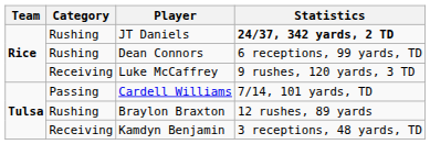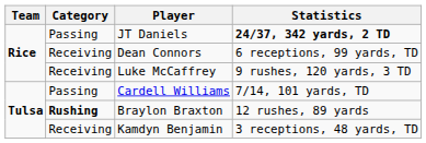JT Daniels | Category: Rushing -> Passing
Dean Connors | Category: Rushing -> Receiving
Braylon Braxton | Category: normal -> bold
